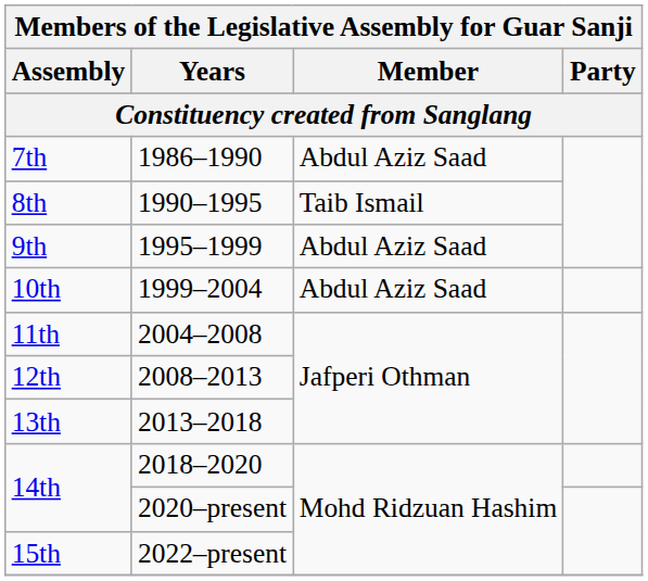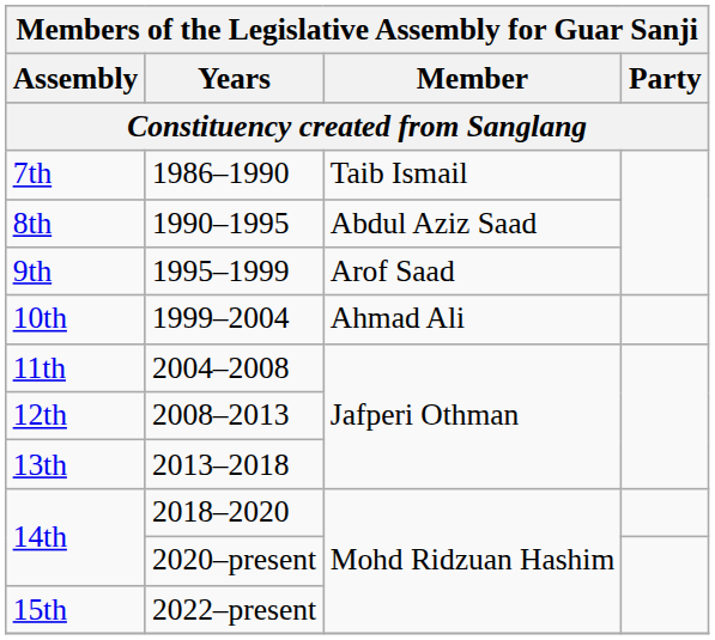7th | Member: Abdul Aziz Saad -> Taib Ismail
8th | Member: Taib Ismail -> Abdul Aziz Saad
9th | Member: Abdul Aziz Saad -> Arof Saad
10th | Member: Abdul Aziz Saad -> Ahmad Ali
